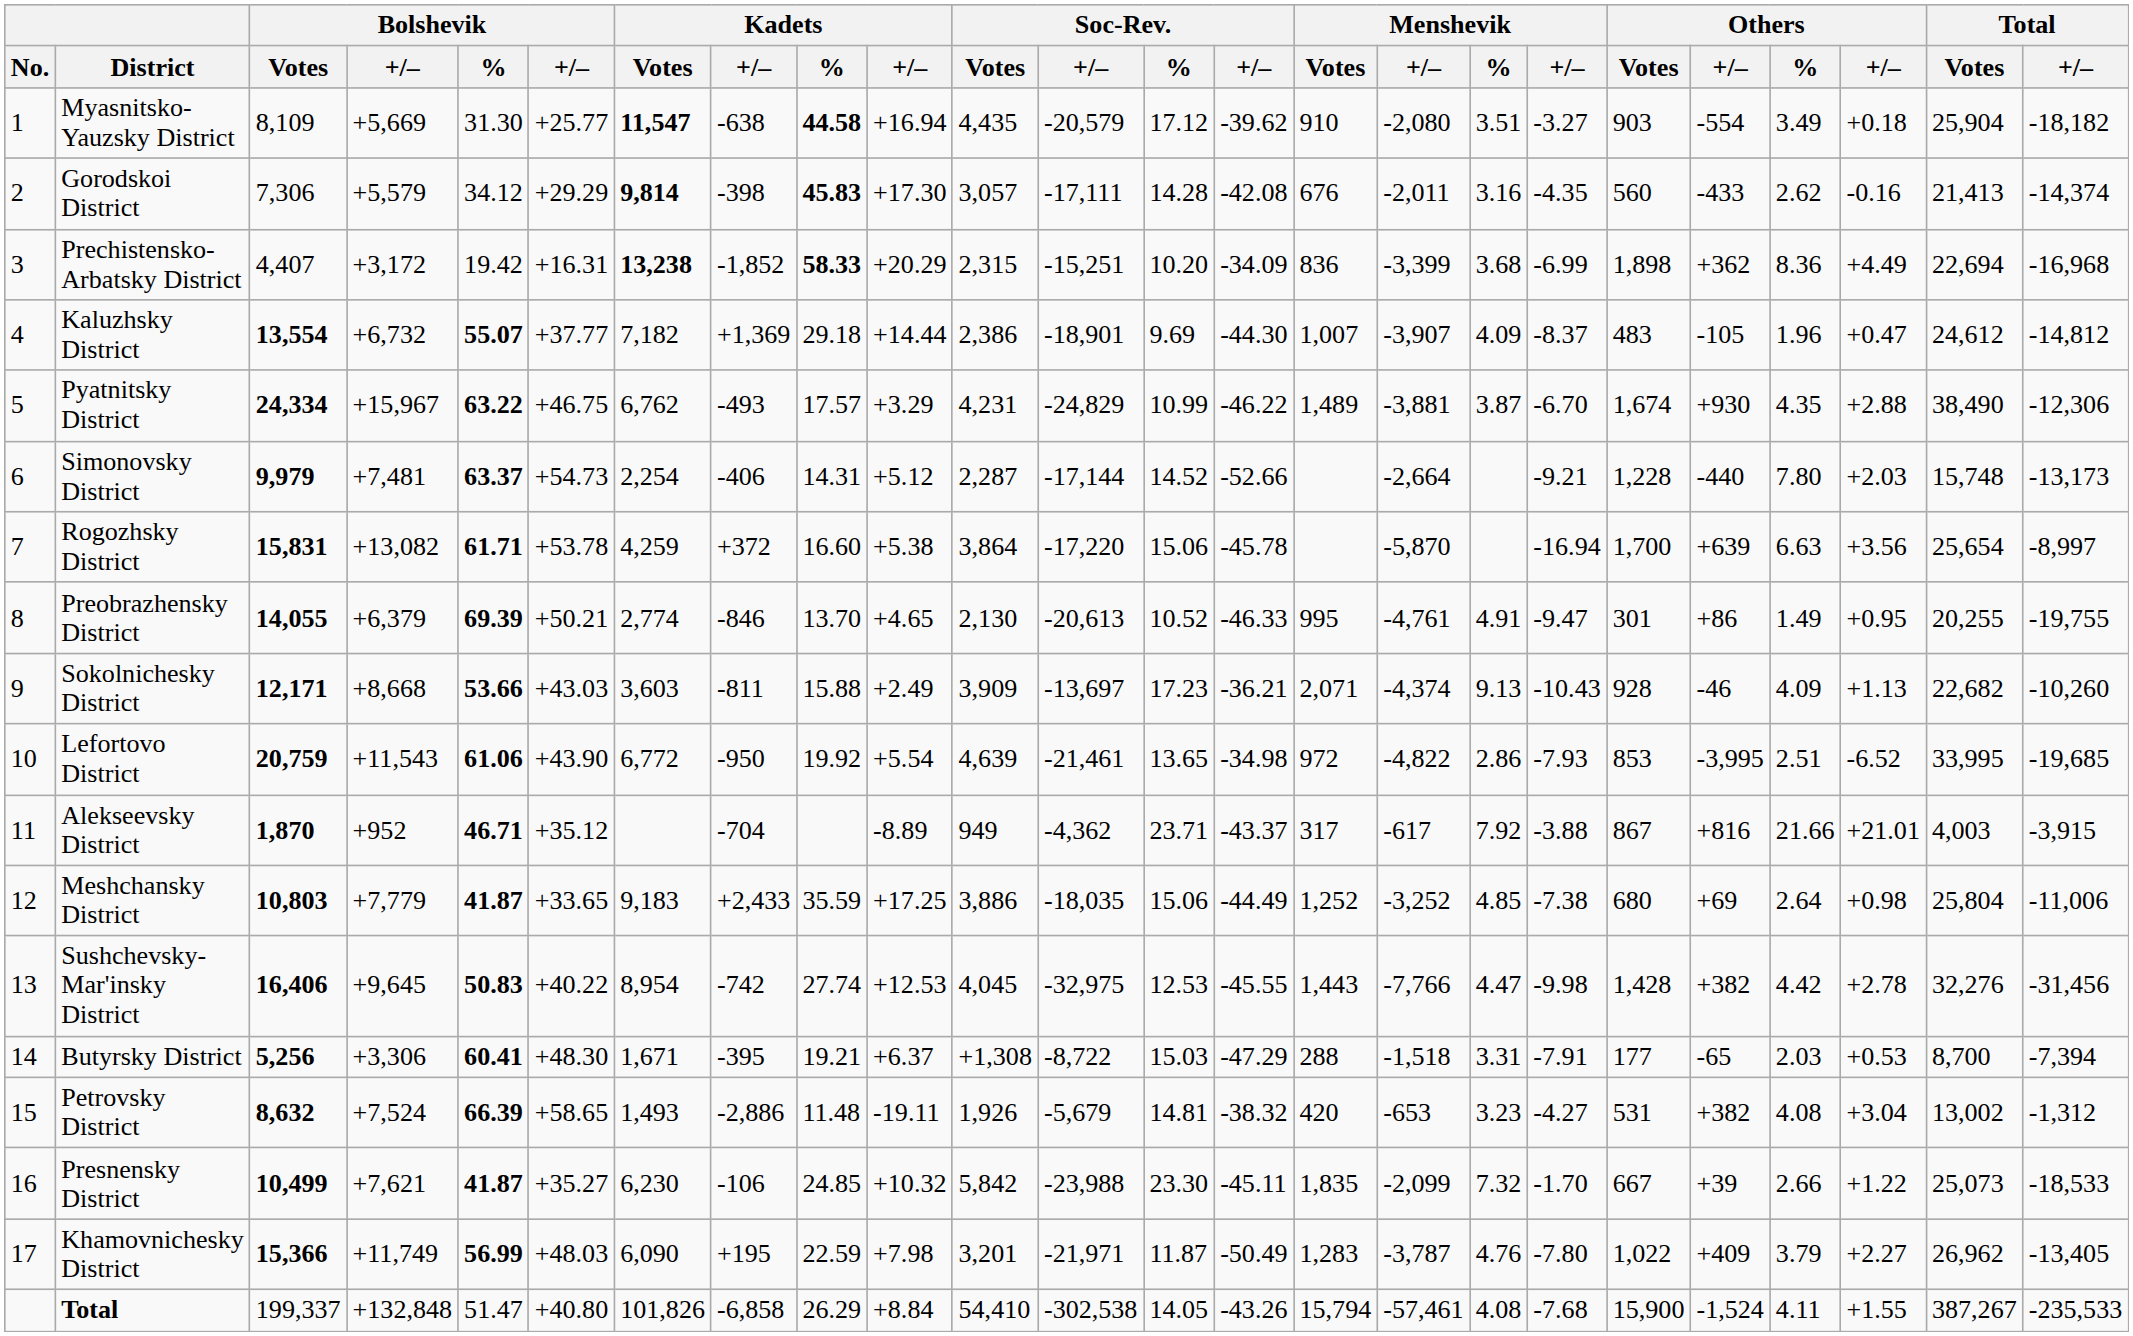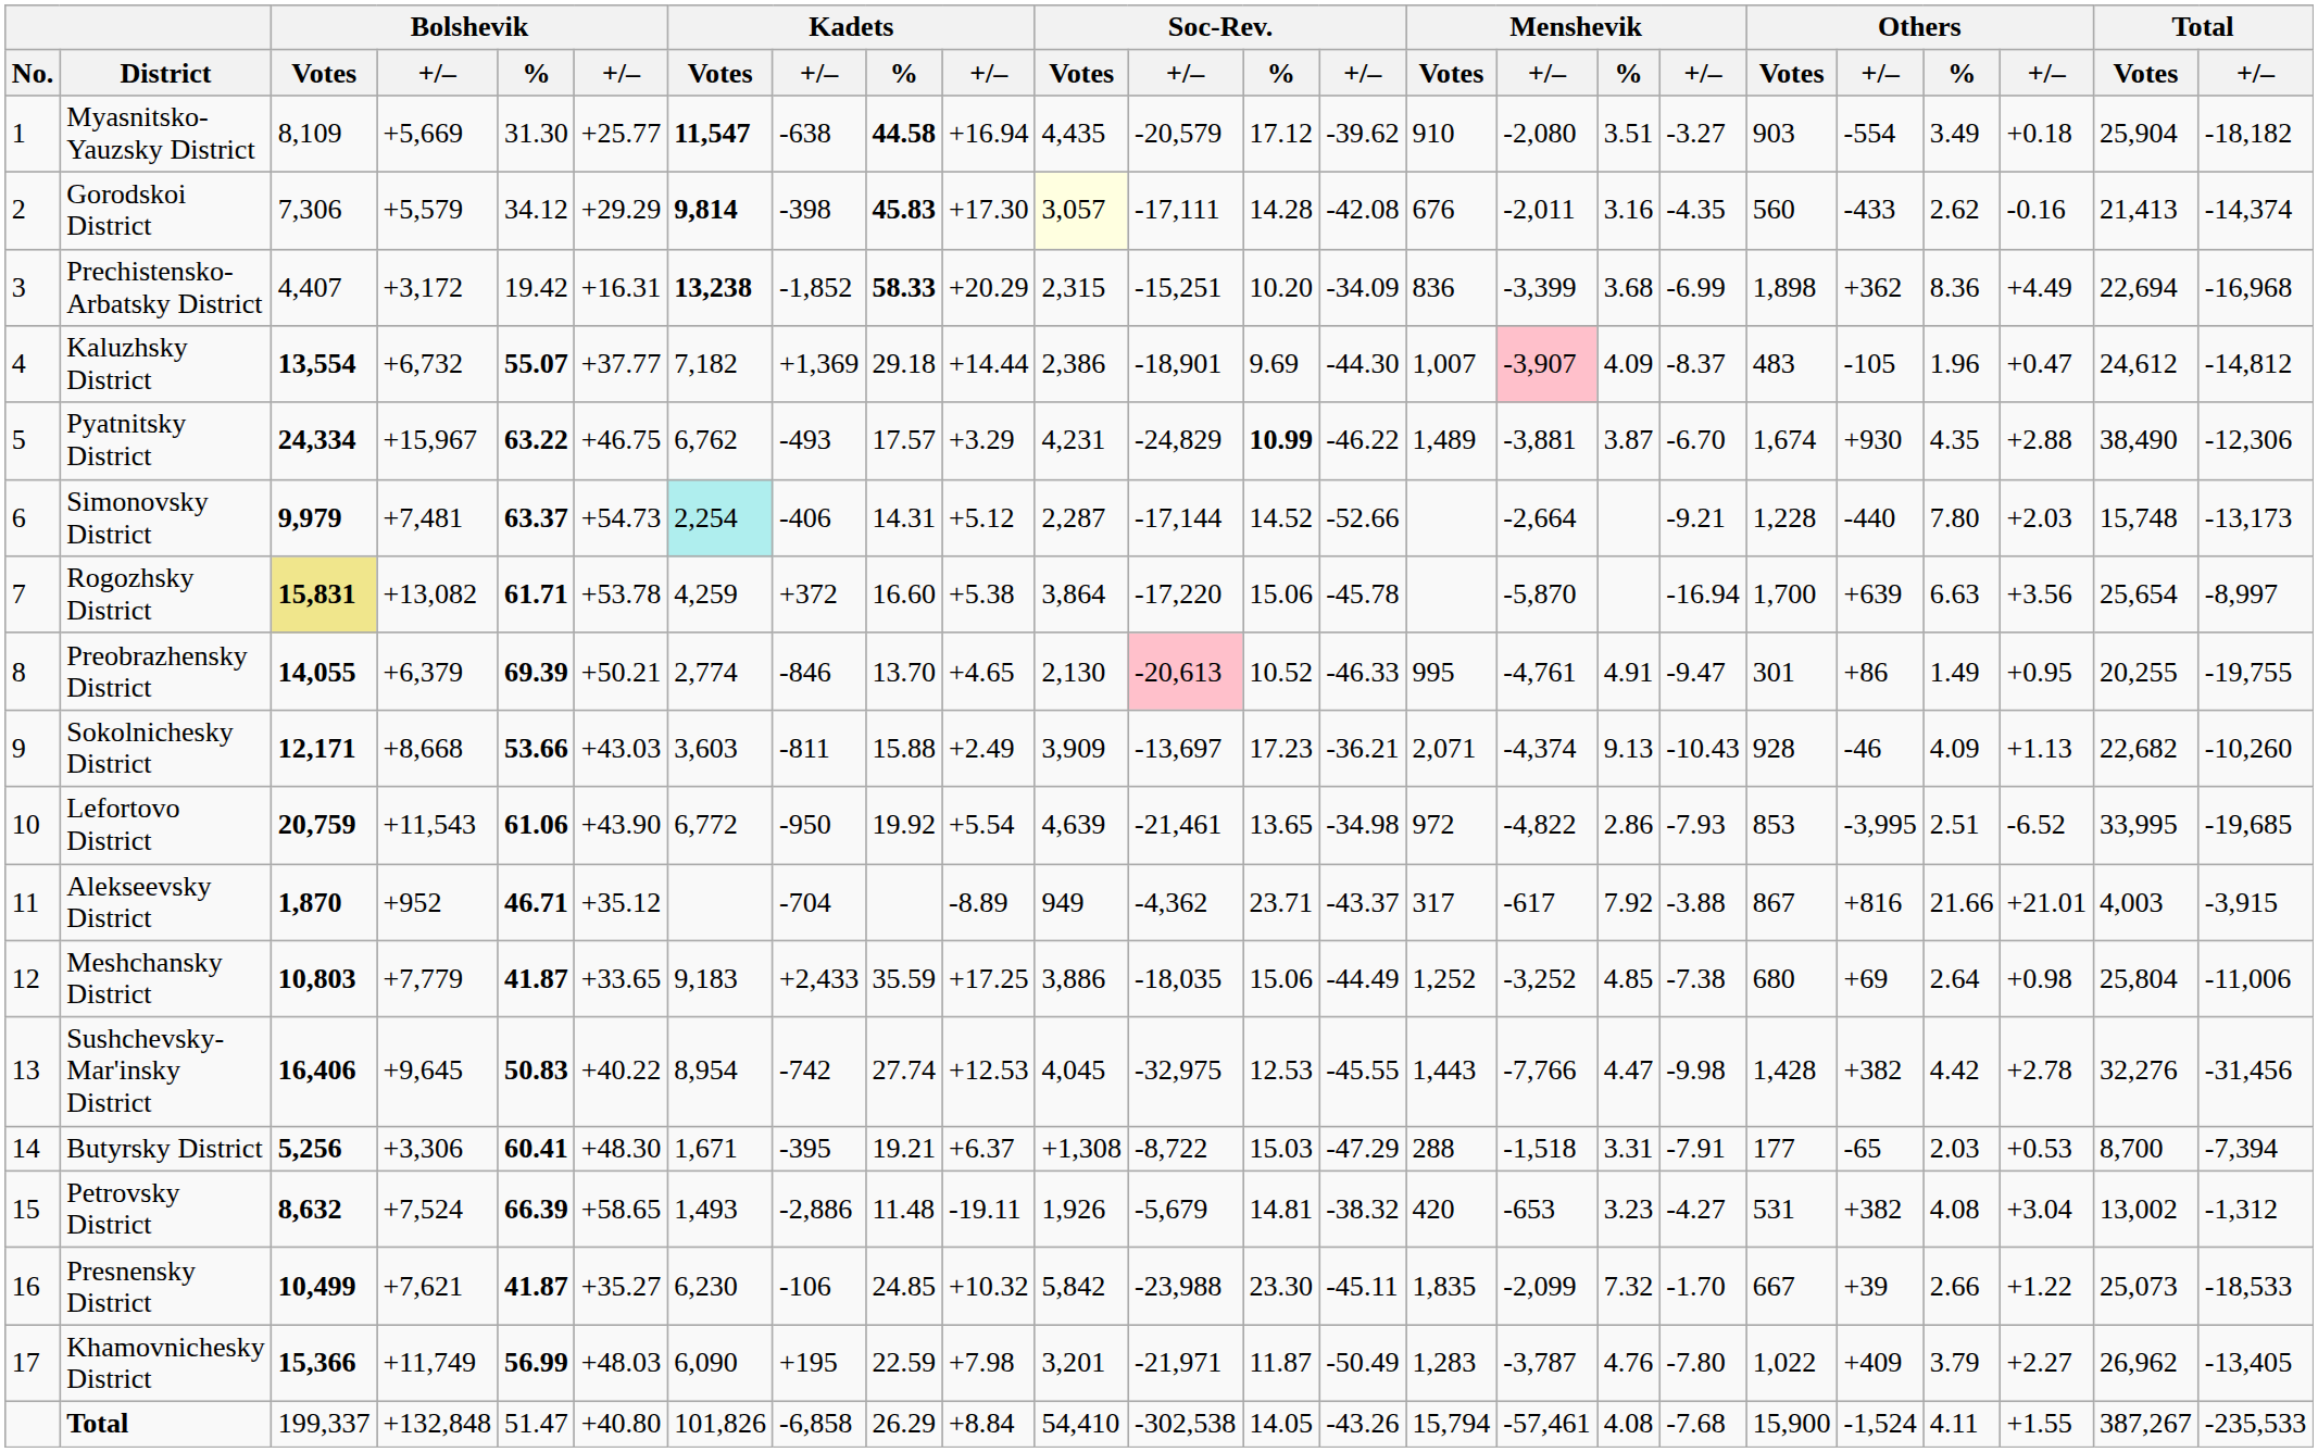Gorodskoi District | Soc-Rev. / Votes: no background -> lightyellow background
Kaluzhsky District | column 16: no background -> pink background
Pyatnitsky District | Soc-Rev. / %: normal -> bold
Simonovsky District | Kadets / Votes: no background -> paleturquoise background
Rogozhsky District | Bolshevik / Votes: no background -> khaki background
Preobrazhensky District | column 12: no background -> pink background
